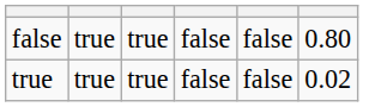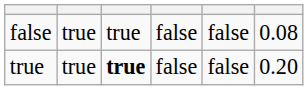row 2 | column 6: 0.80 -> 0.08
row 3 | column 3: normal -> bold
row 3 | column 6: 0.02 -> 0.20
